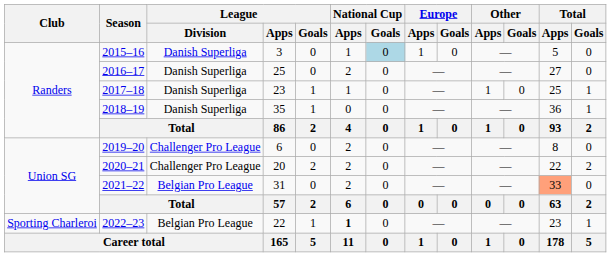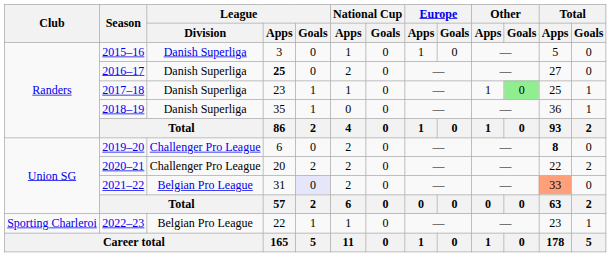2015–16 | National Cup / Goals: lightblue background -> no background
2016–17 | League / Apps: normal -> bold
2017–18 | Other / Goals: no background -> lightgreen background
2019–20 | Total / Apps: normal -> bold
2021–22 | League / Goals: no background -> lavender background
2022–23 | National Cup / Apps: bold -> normal
